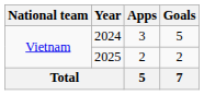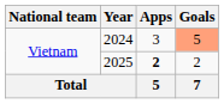2024 | Goals: no background -> lightsalmon background
2025 | Apps: normal -> bold
